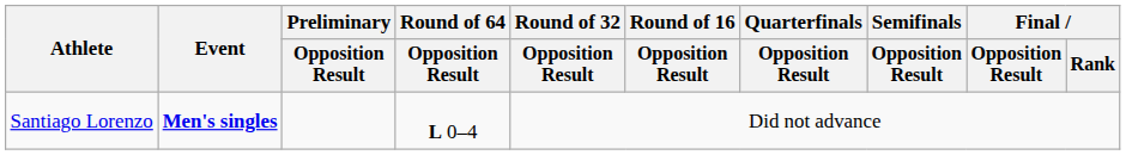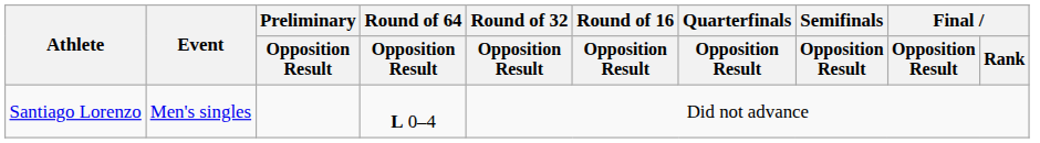Santiago Lorenzo | Event: bold -> normal
